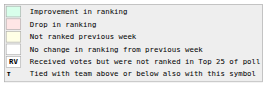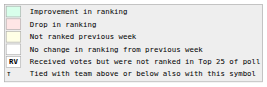Tied with team above or below also with this symbol | column 1: bold -> normal
